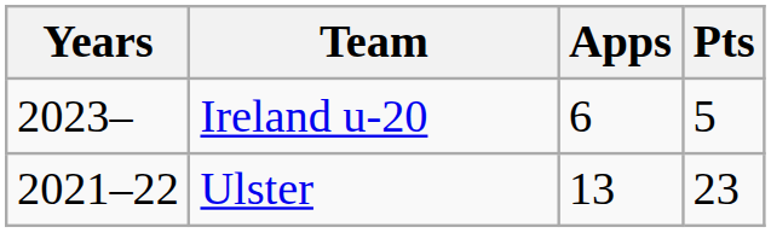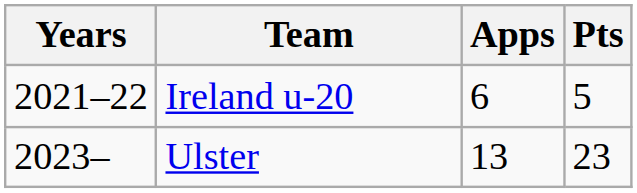Ireland u-20 | Years: 2023– -> 2021–22
Ulster | Years: 2021–22 -> 2023–
